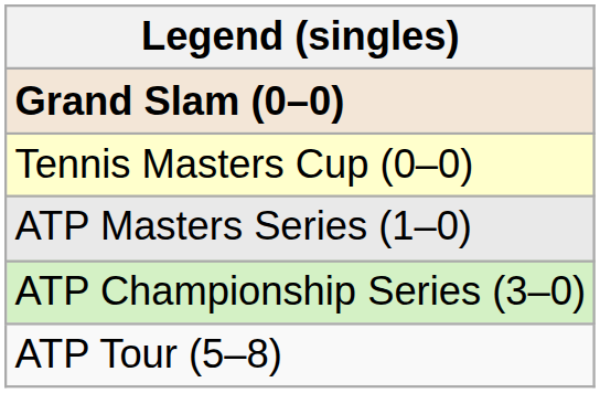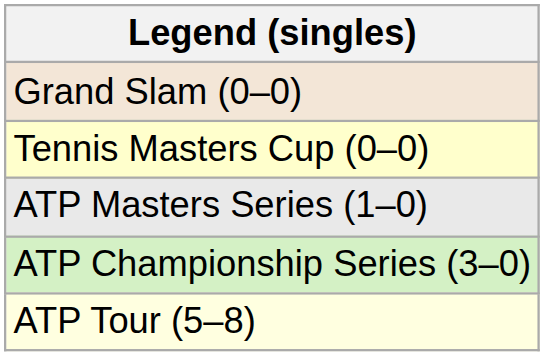row 2 | column 1: bold -> normal
row 6 | column 1: no background -> lightyellow background
